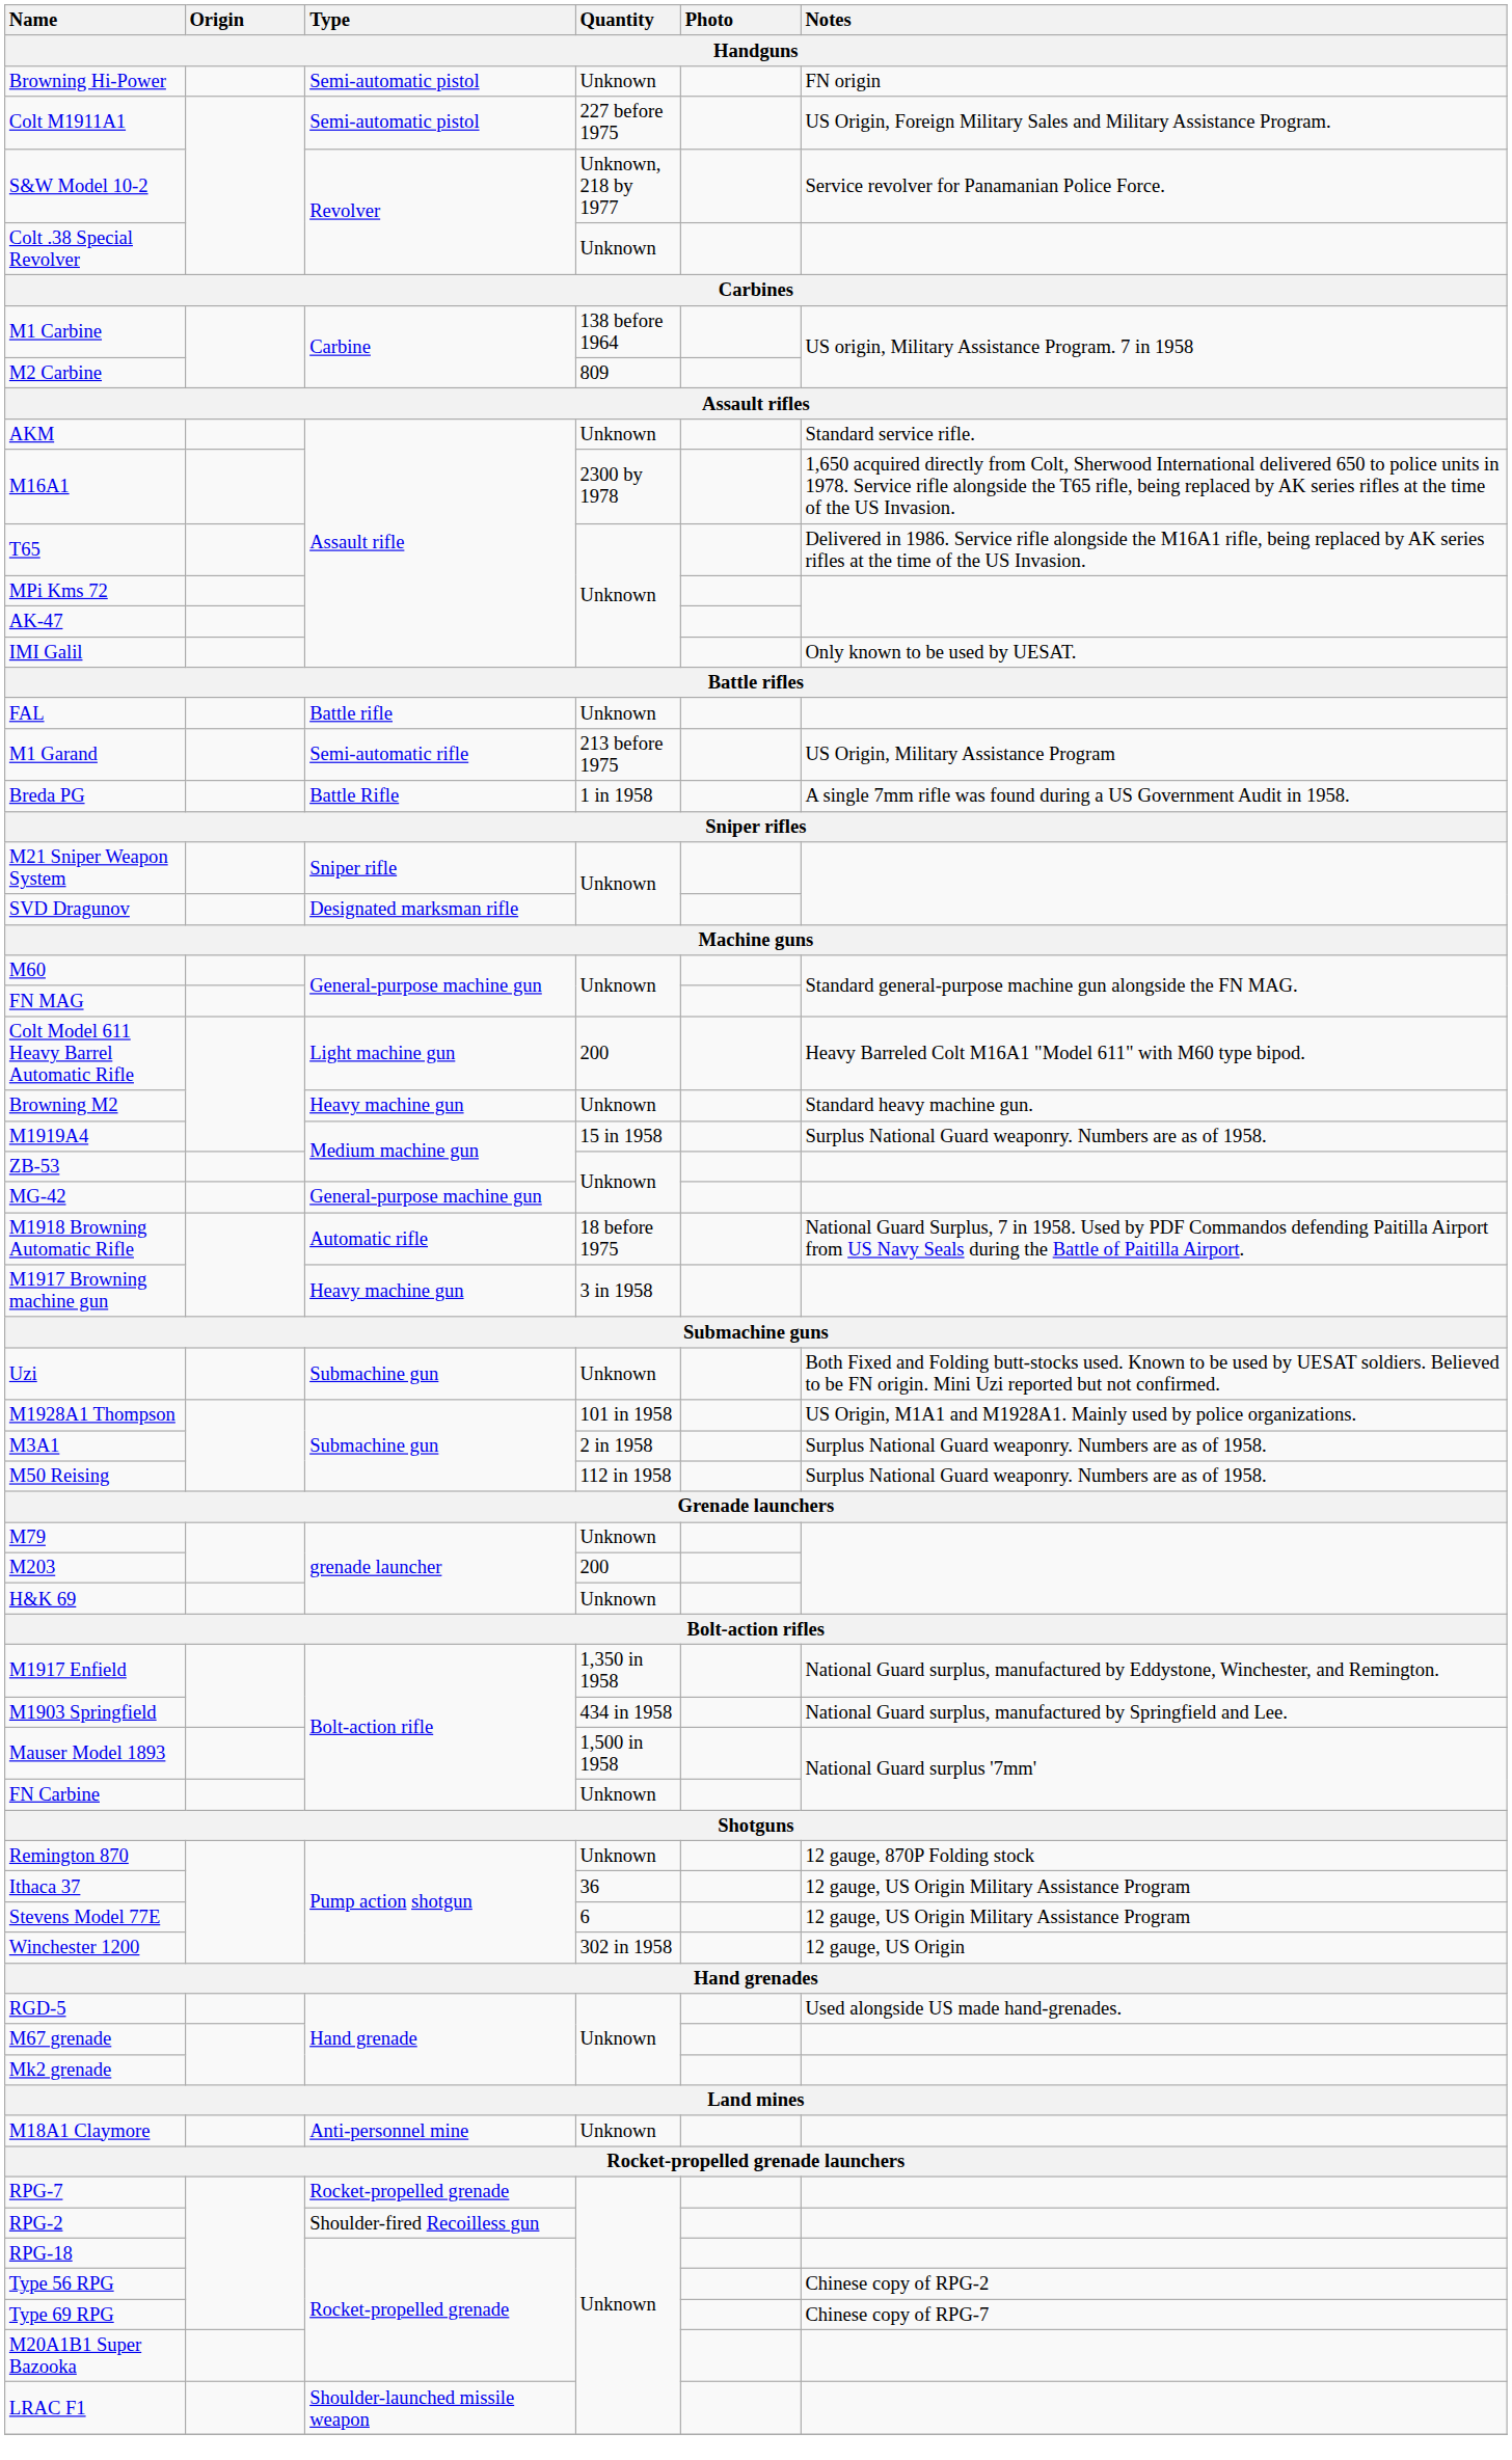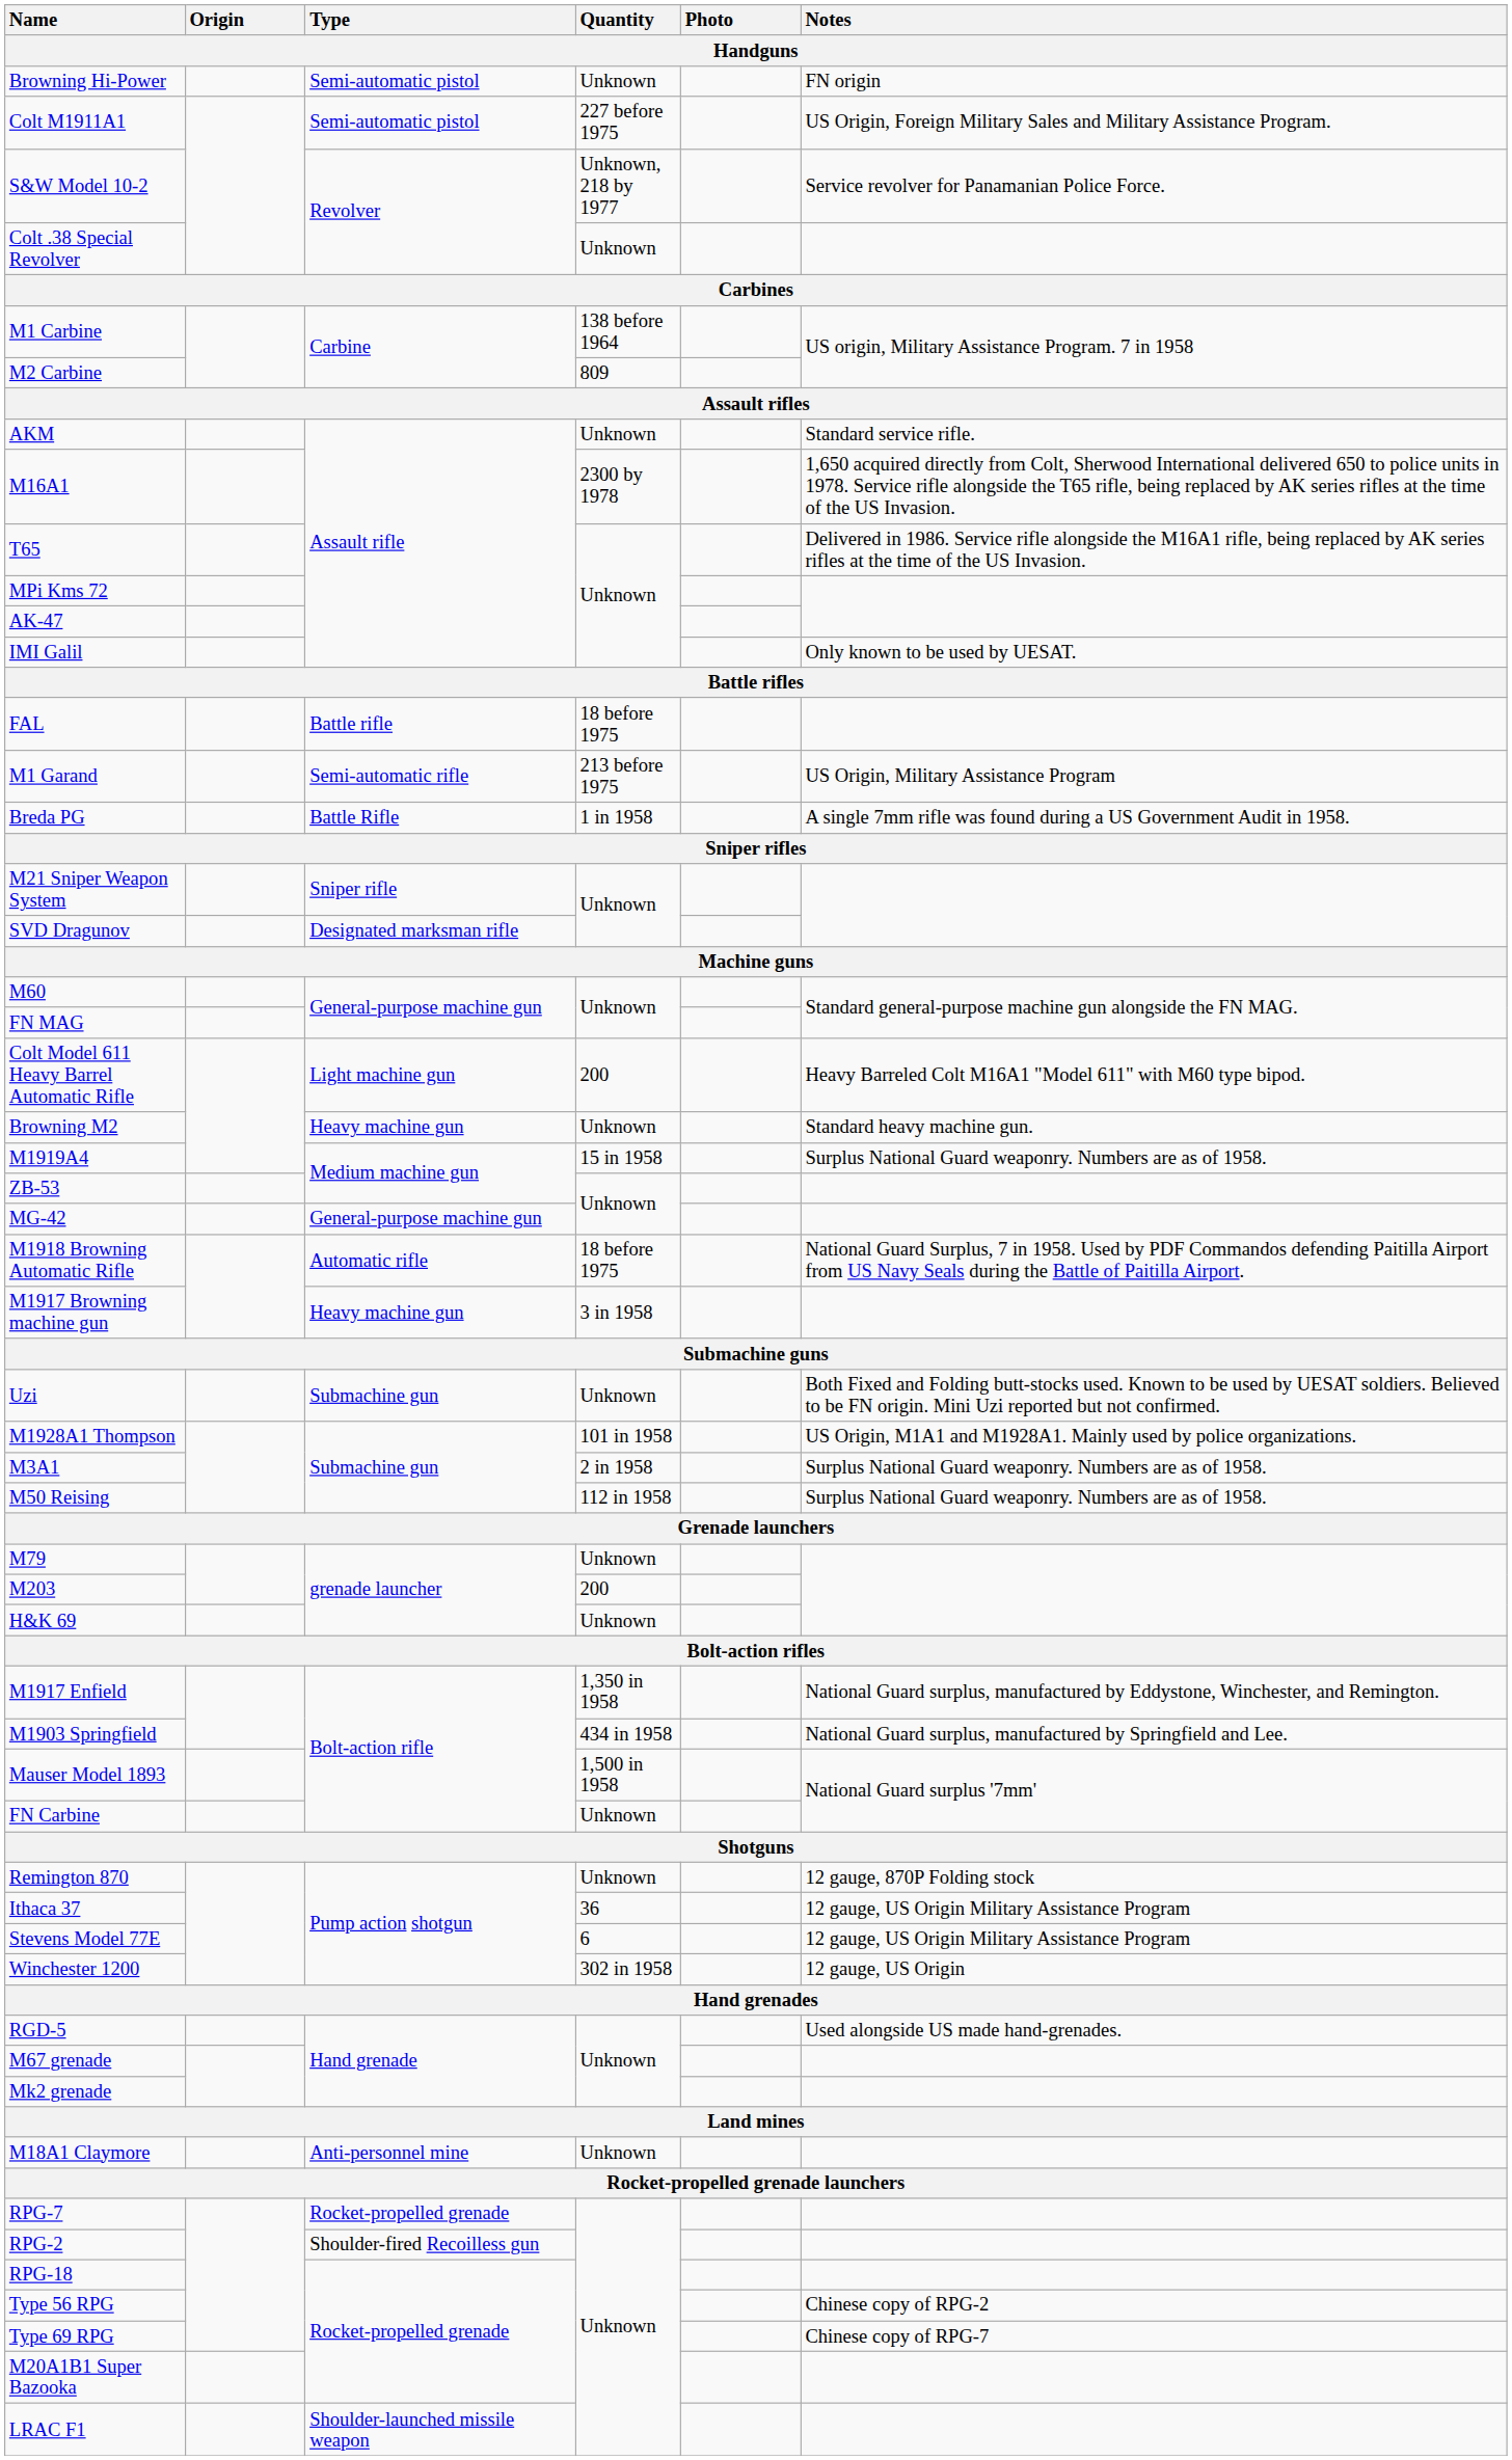FAL | Quantity: Unknown -> 18 before 1975
